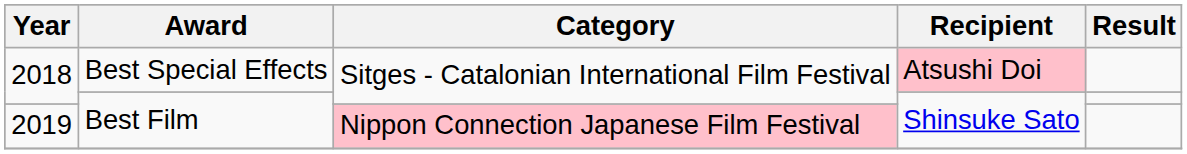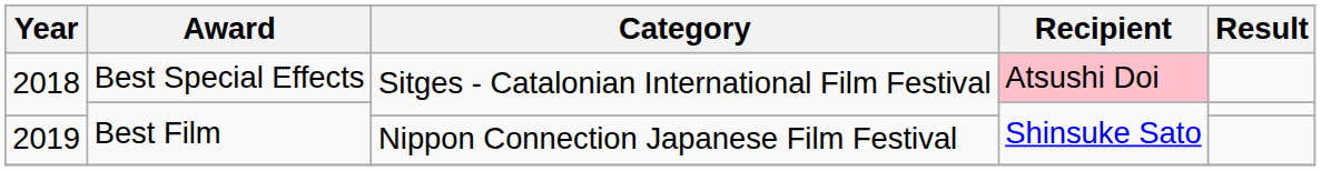2019 | Category: pink background -> no background
